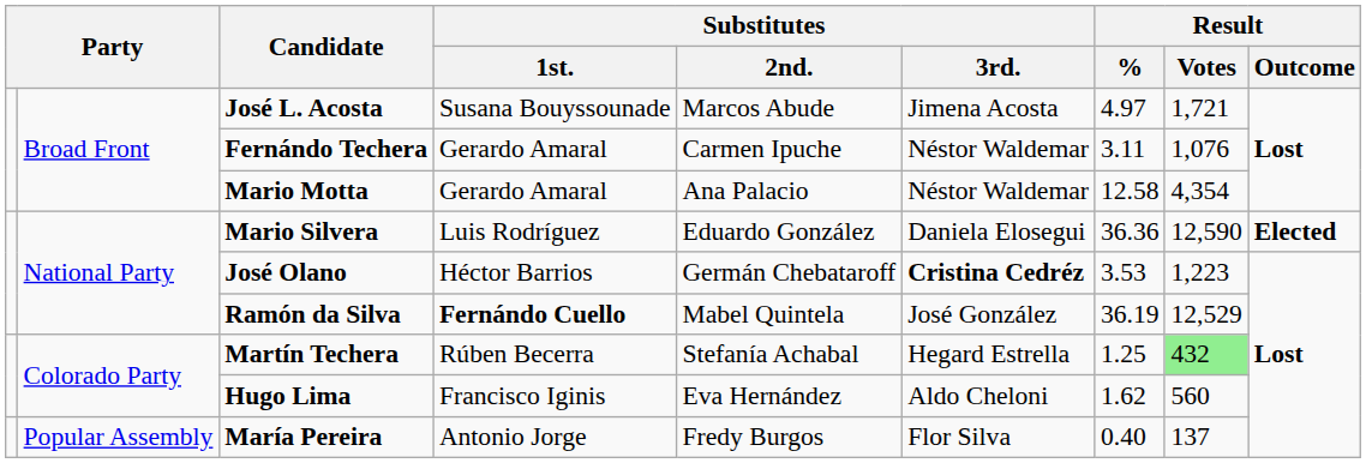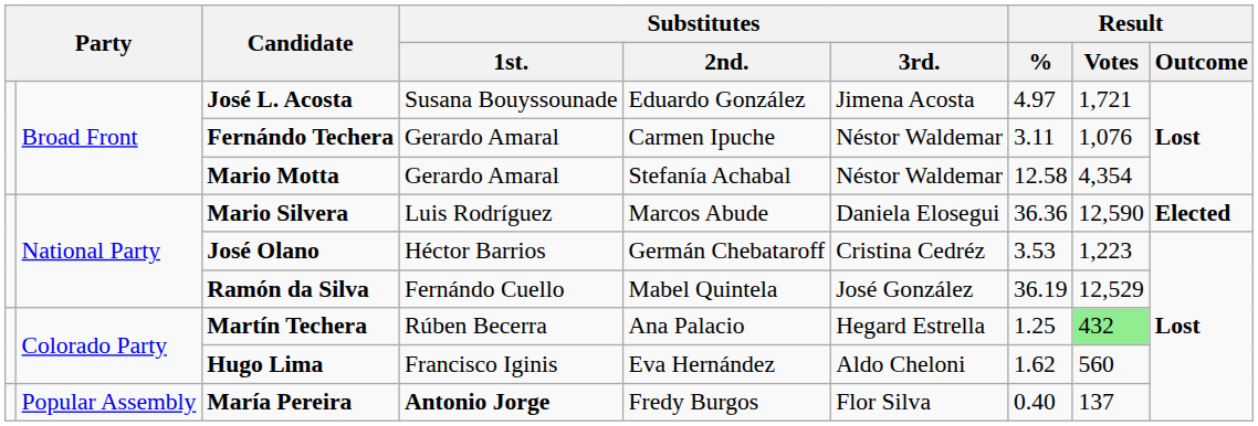José L. Acosta | Substitutes / 2nd.: Marcos Abude -> Eduardo González
Mario Motta | Substitutes / 2nd.: Ana Palacio -> Stefanía Achabal
Mario Silvera | Substitutes / 2nd.: Eduardo González -> Marcos Abude
José Olano | Substitutes / 3rd.: bold -> normal
Ramón da Silva | Substitutes / 1st.: bold -> normal
Martín Techera | Substitutes / 2nd.: Stefanía Achabal -> Ana Palacio
María Pereira | Substitutes / 1st.: normal -> bold
